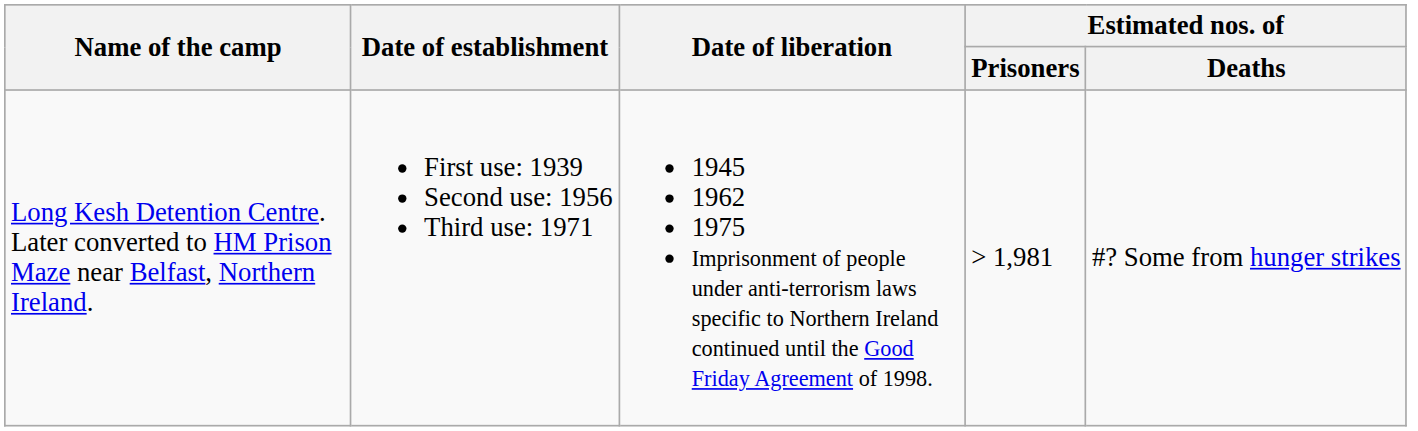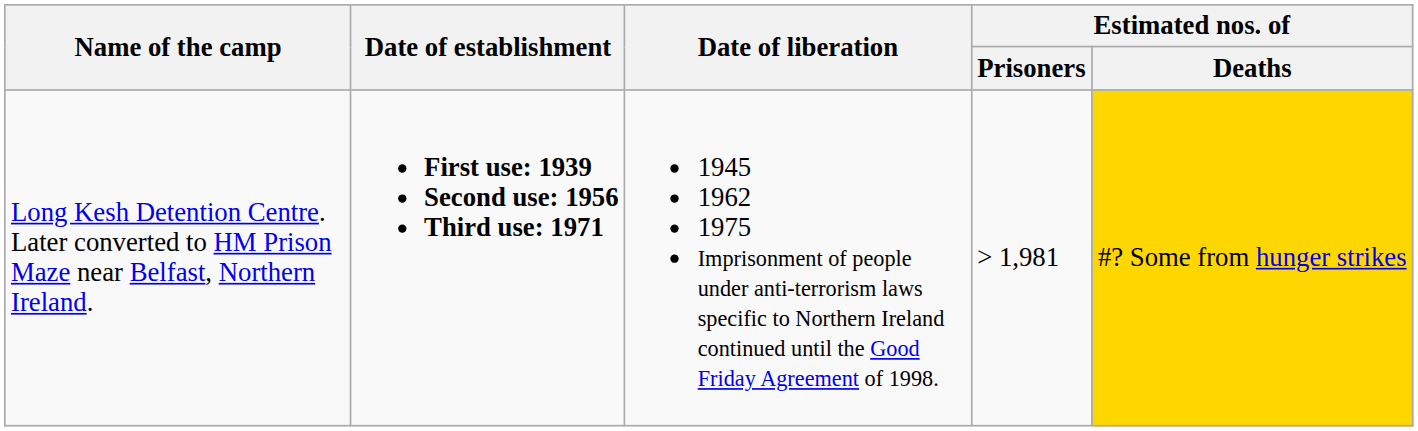row 3 | Date of establishment: normal -> bold
row 3 | Estimated nos. of / Deaths: no background -> gold background
